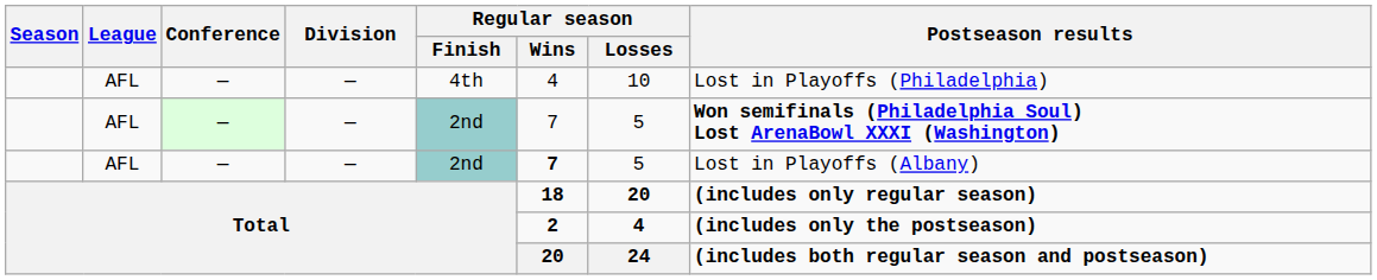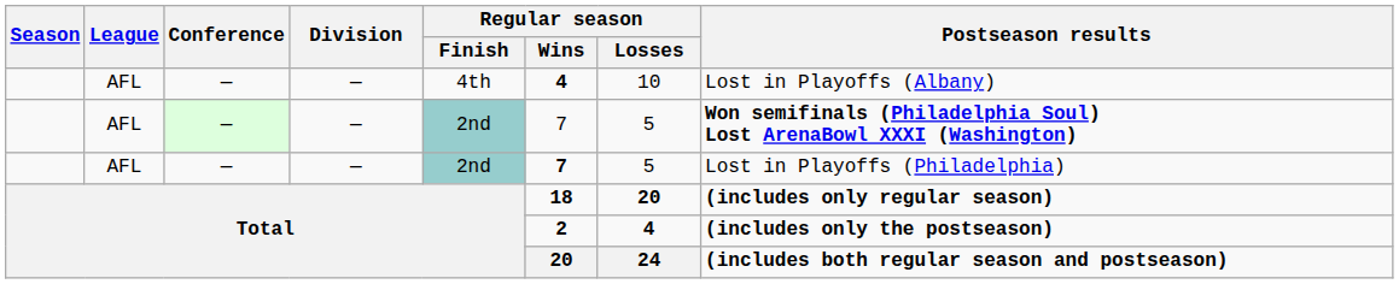row 3 | Regular season / Wins: normal -> bold
row 3 | Postseason results: Lost in Playoffs (Philadelphia) -> Lost in Playoffs (Albany)
row 5 | Postseason results: Lost in Playoffs (Albany) -> Lost in Playoffs (Philadelphia)
